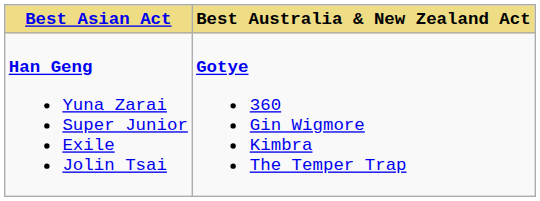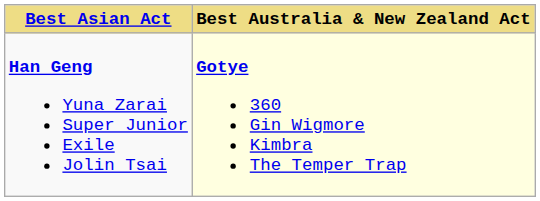Han Geng Yuna Zarai Super Junior Exile Jolin Tsai | Best Australia & New Zealand Act: no background -> lightyellow background
